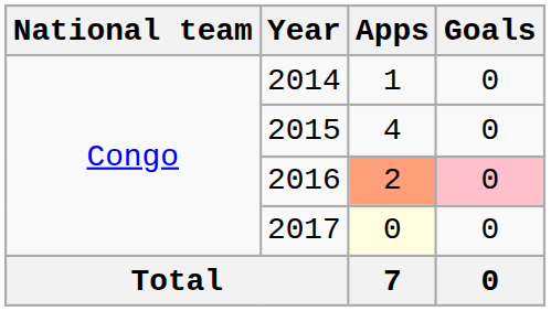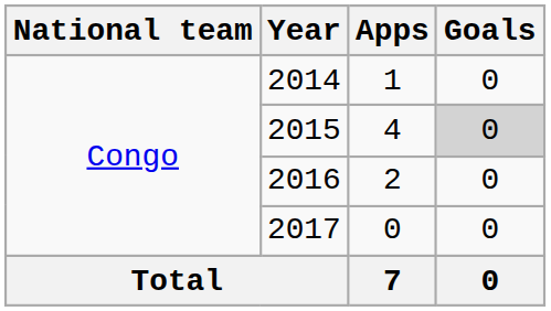2015 | Goals: no background -> lightgrey background
2016 | Apps: lightsalmon background -> no background
2016 | Goals: pink background -> no background
2017 | Apps: lightyellow background -> no background
